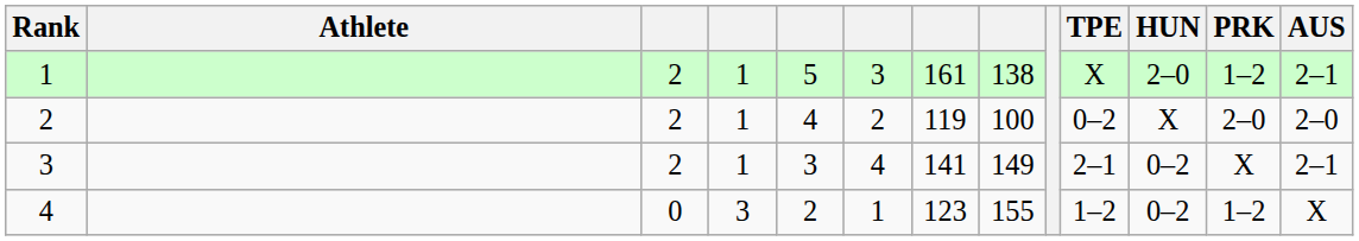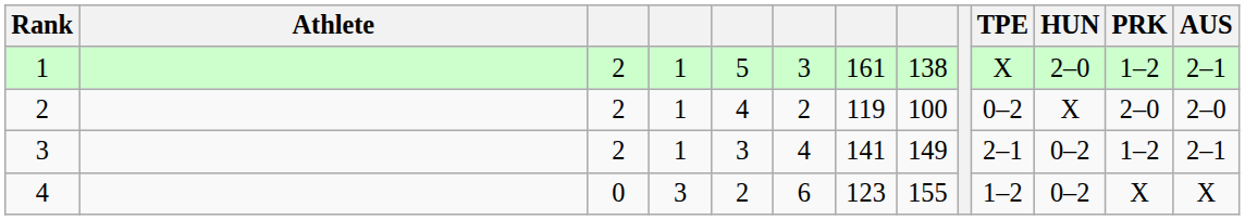row 4 | PRK: X -> 1–2
row 5 | column 6: 1 -> 6
row 5 | PRK: 1–2 -> X
